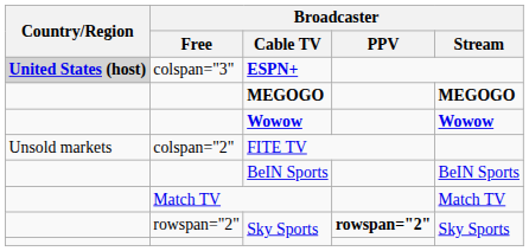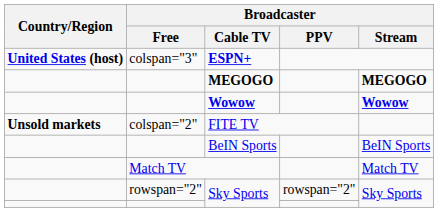ESPN+ | Country/Region: lightgrey background -> no background
FITE TV | Country/Region: normal -> bold
rowspan="2" / Sky Sports | Broadcaster / PPV: bold -> normal
